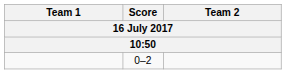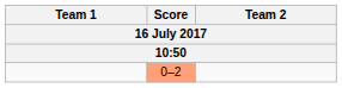row 4 | Score: no background -> lightsalmon background
